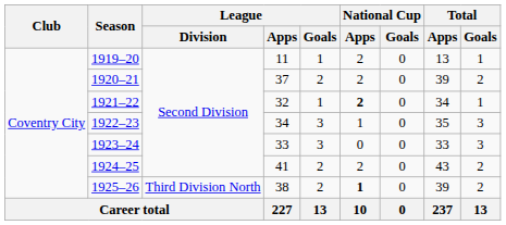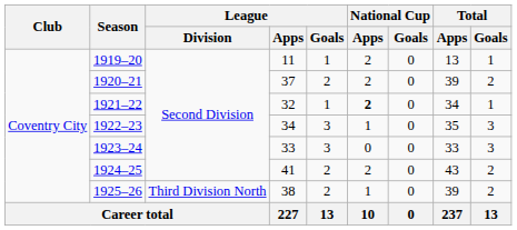1925–26 | National Cup / Apps: bold -> normal
